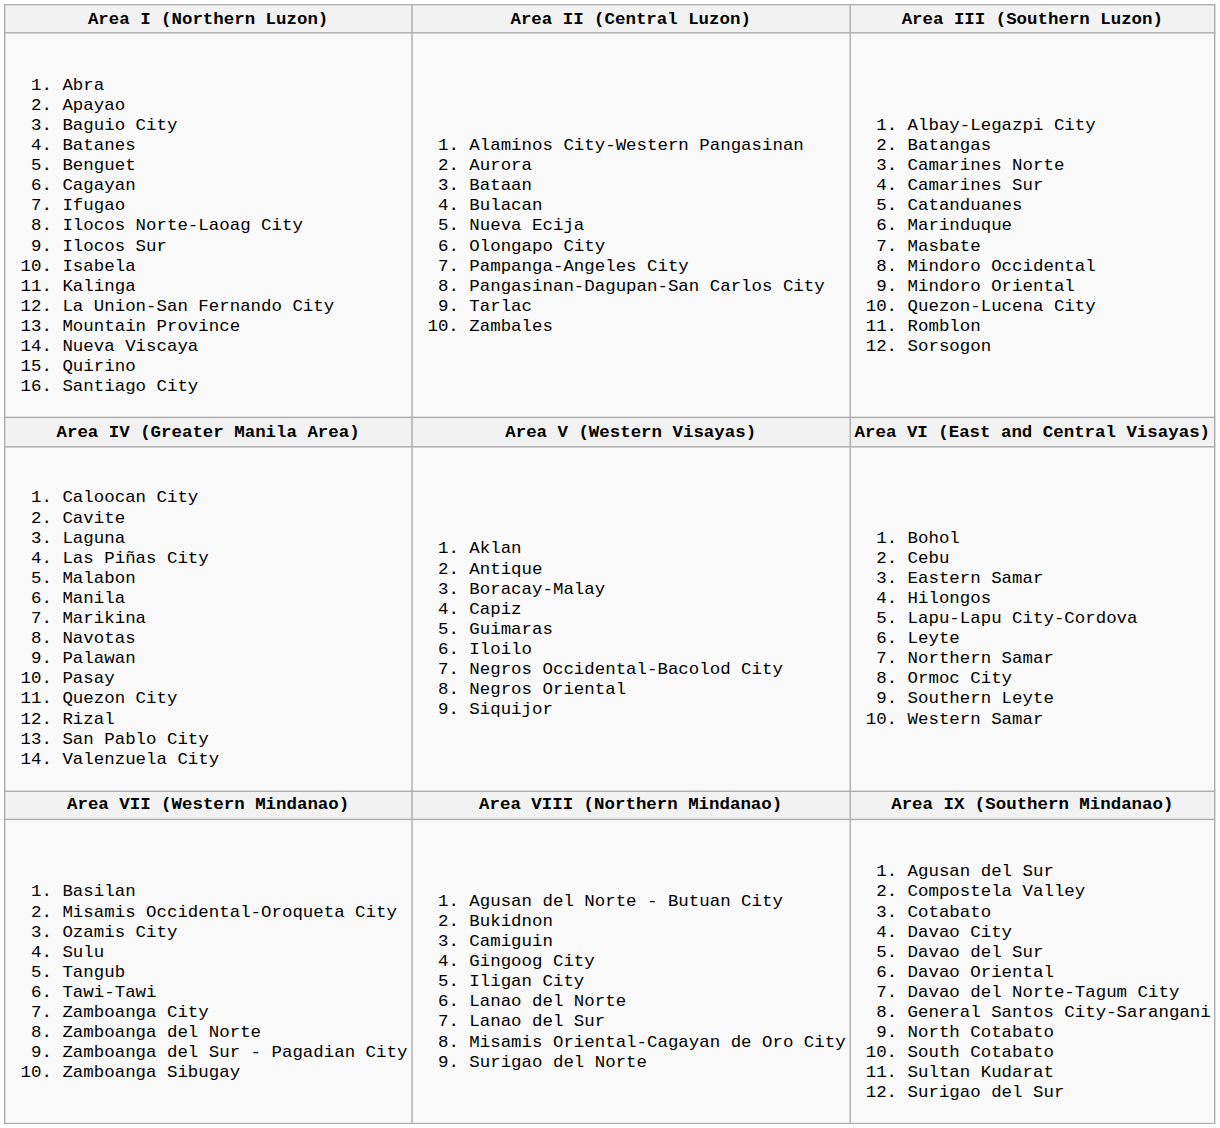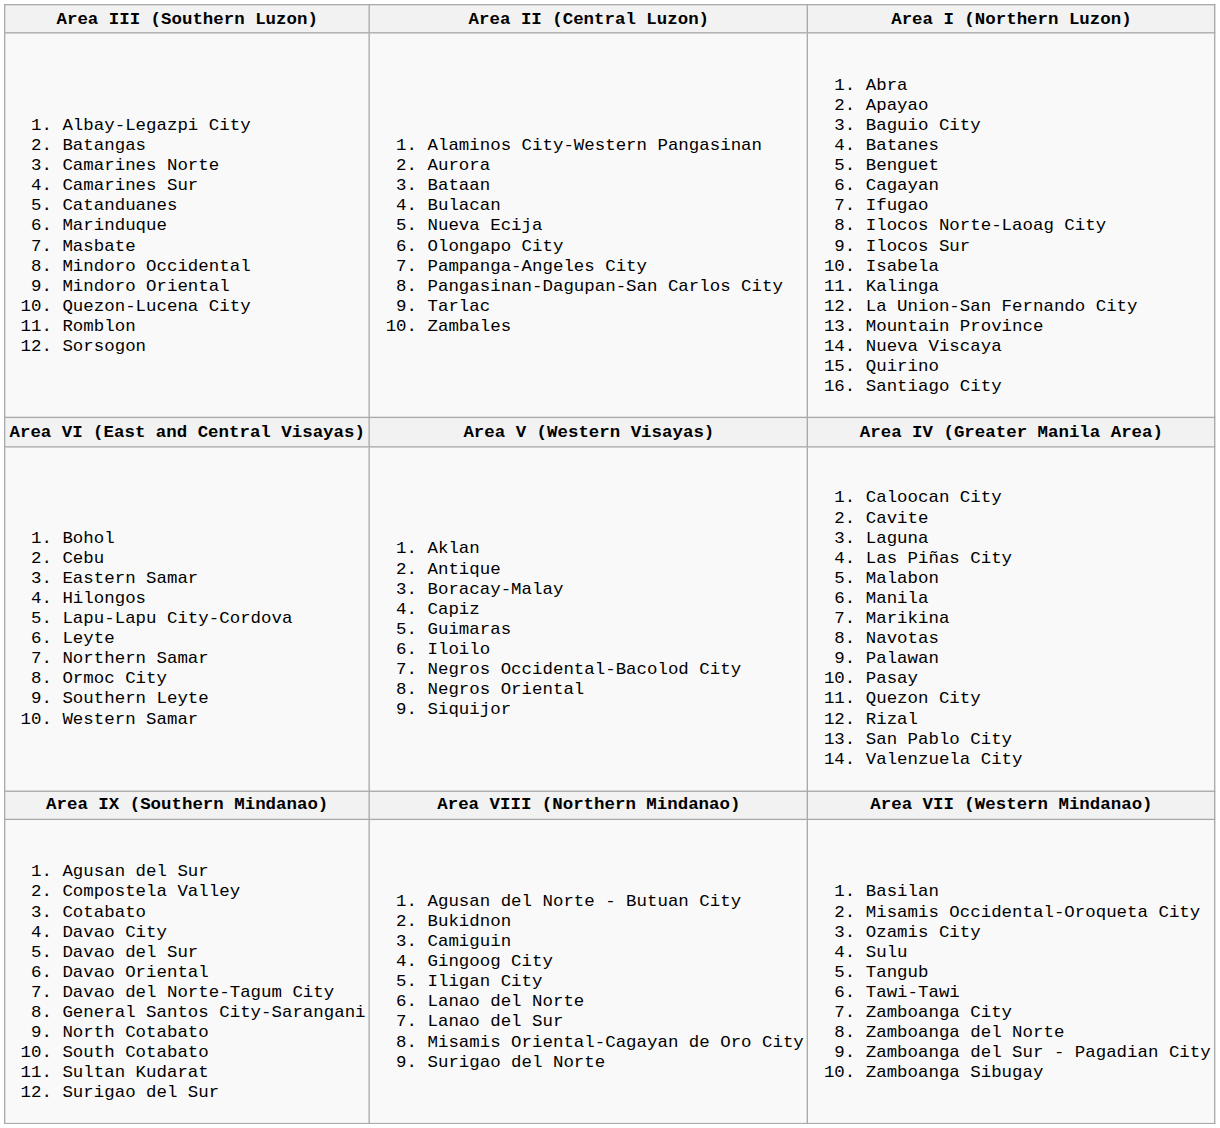columns swapped: Area I (Northern Luzon) <-> Area III (Southern Luzon)
